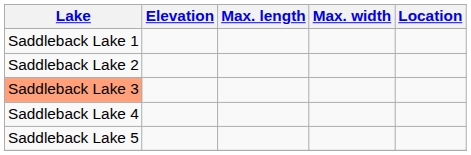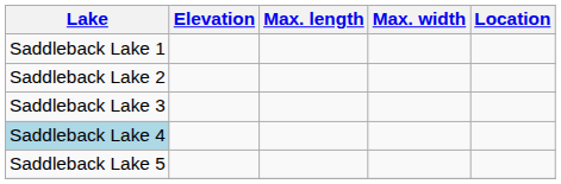Saddleback Lake 3 | Lake: lightsalmon background -> no background
Saddleback Lake 4 | Lake: no background -> lightblue background
